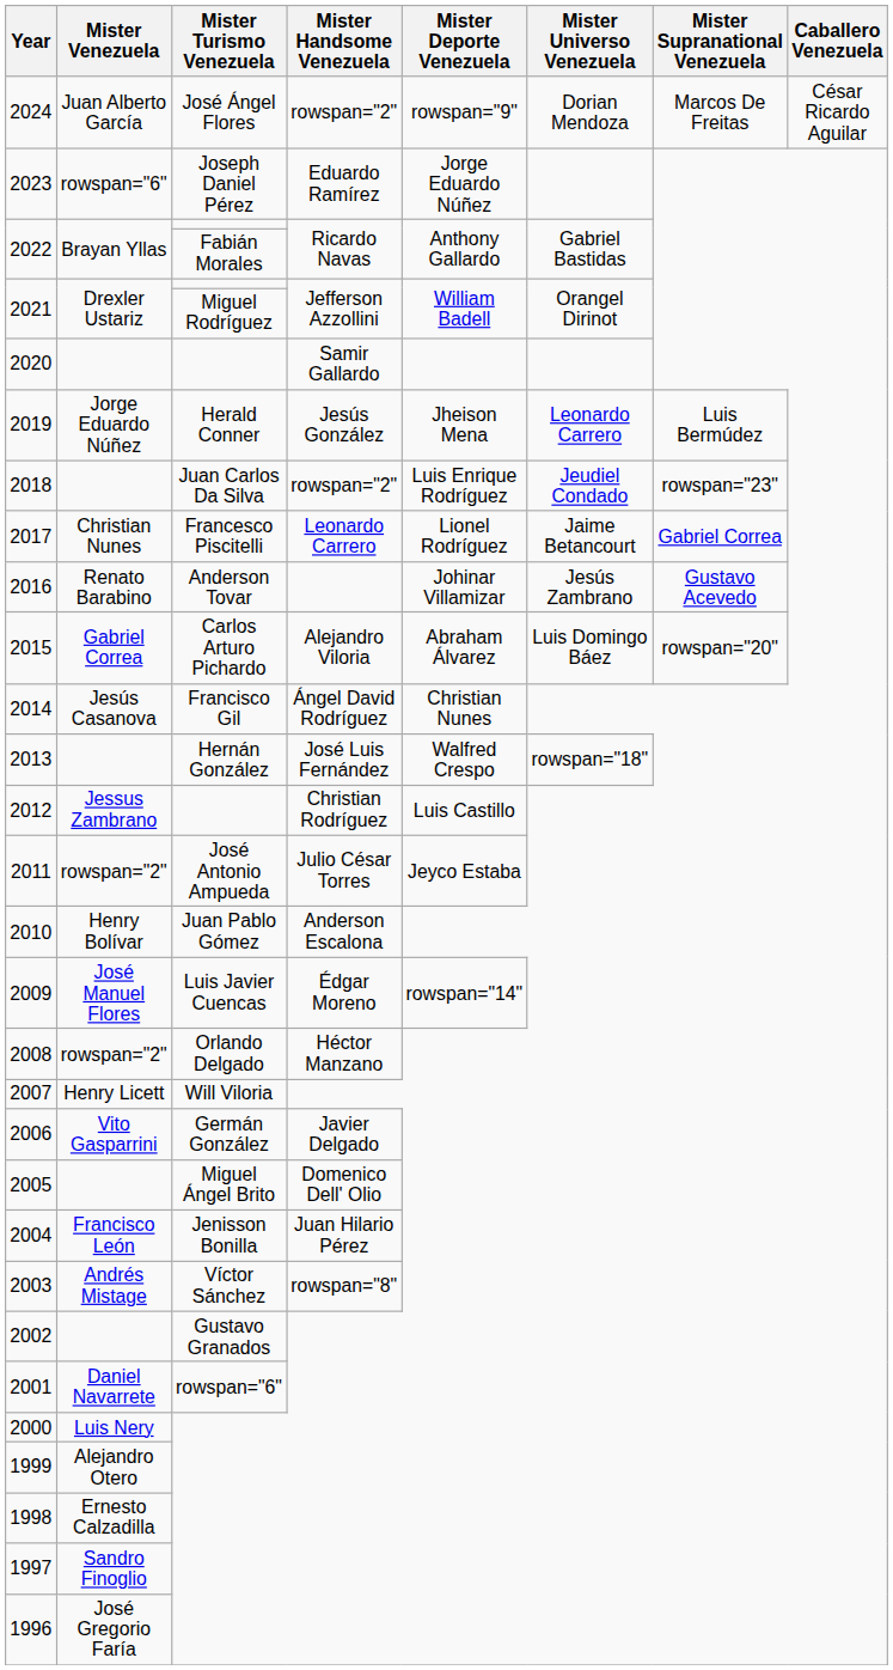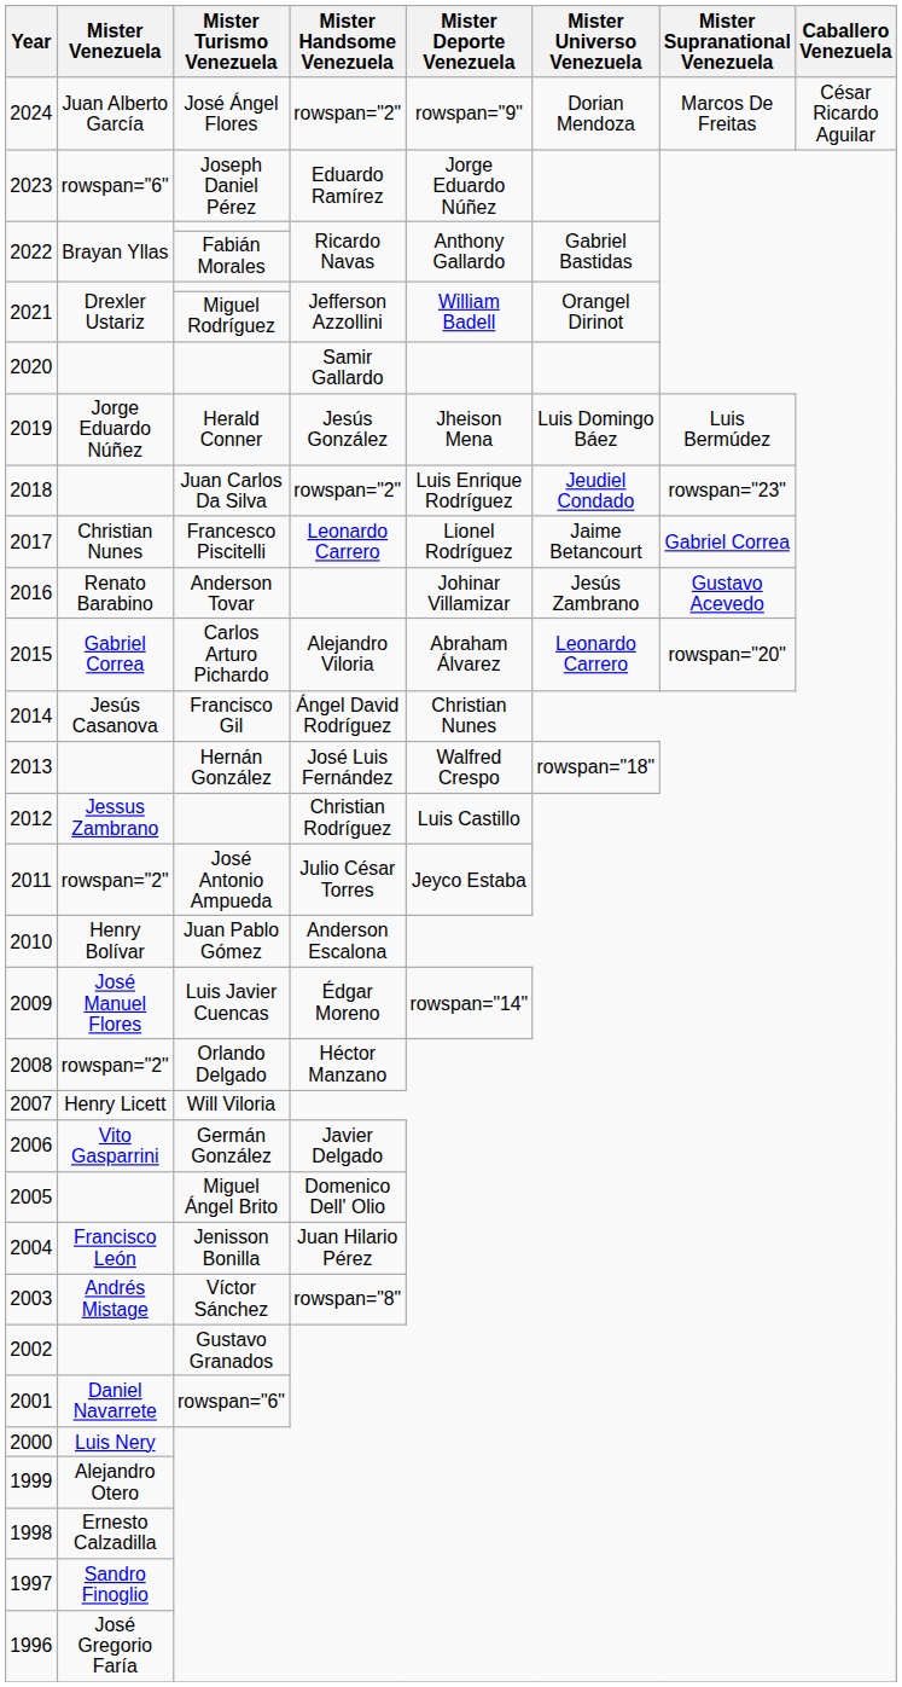2019 | Mister Universo Venezuela: Leonardo Carrero -> Luis Domingo Báez
2015 | Mister Universo Venezuela: Luis Domingo Báez -> Leonardo Carrero
